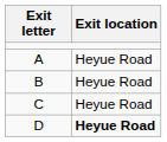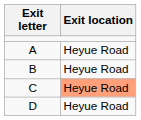C | Exit location: no background -> lightsalmon background
D | Exit location: bold -> normal
